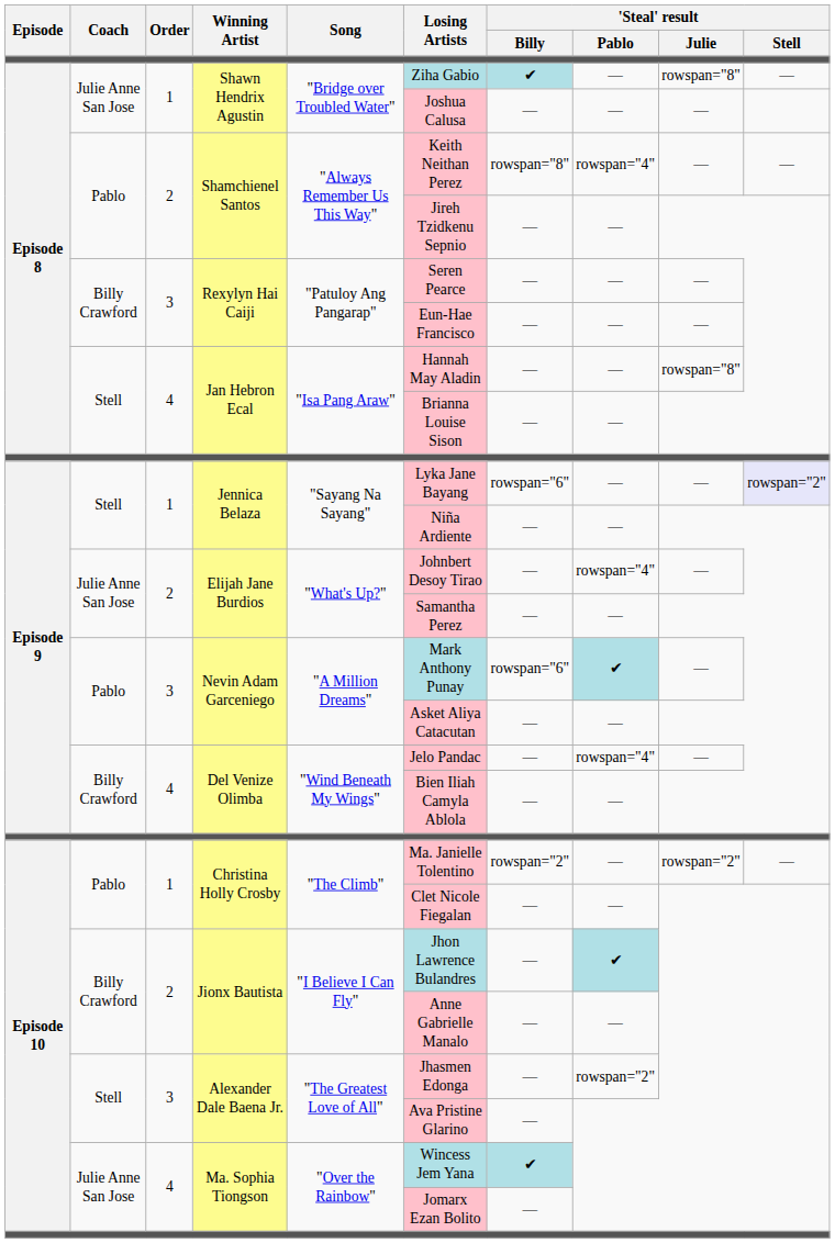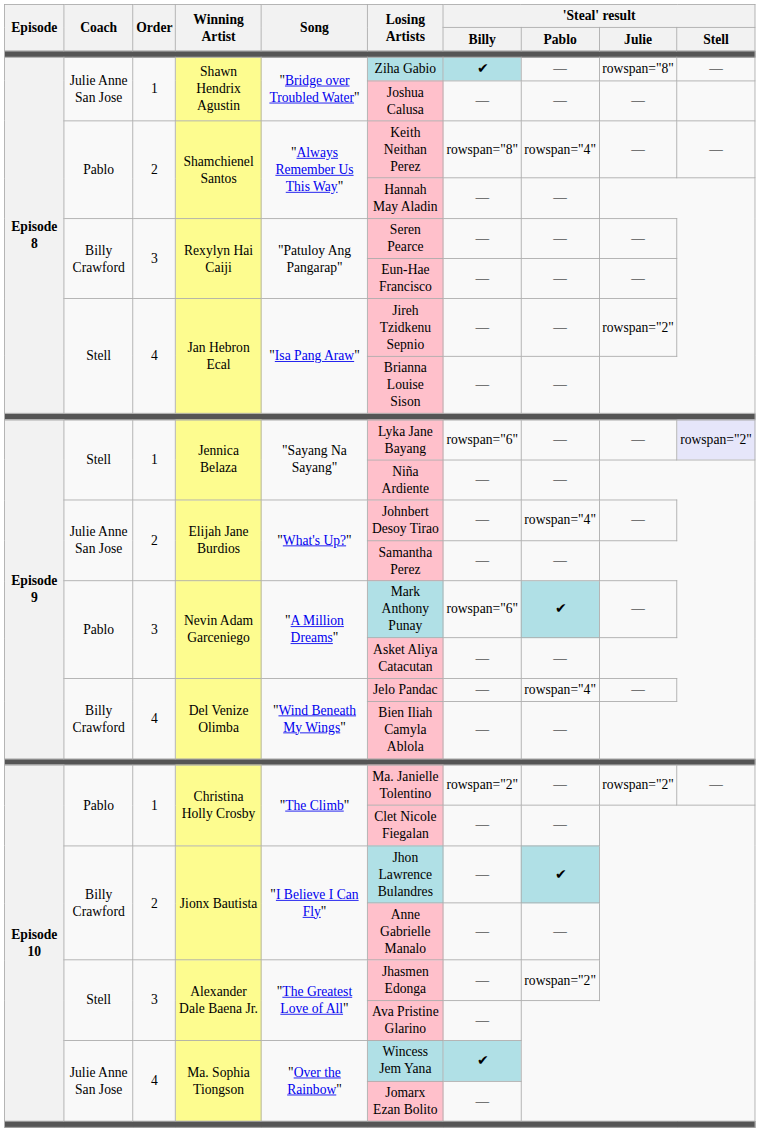row 7 | Losing Artists: Jireh Tzidkenu Sepnio -> Hannah May Aladin
row 10 | Losing Artists: Hannah May Aladin -> Jireh Tzidkenu Sepnio
row 10 | 'Steal' result / Julie: rowspan="8" -> rowspan="2"
